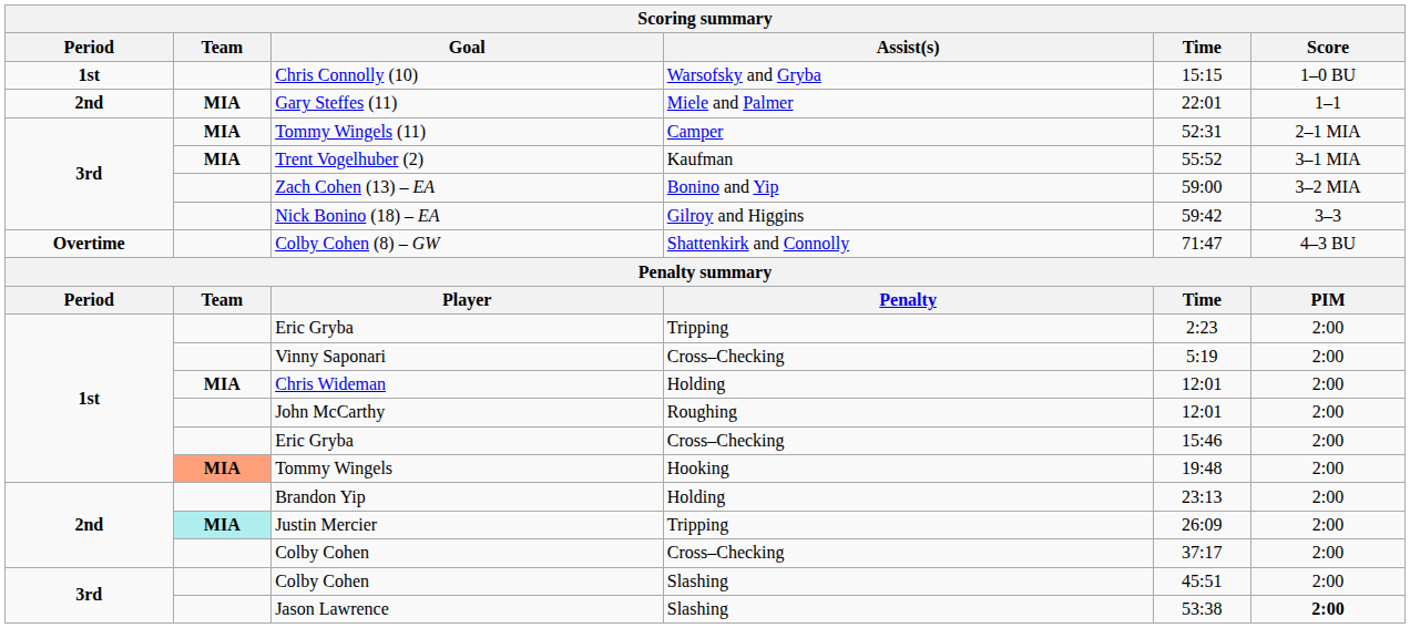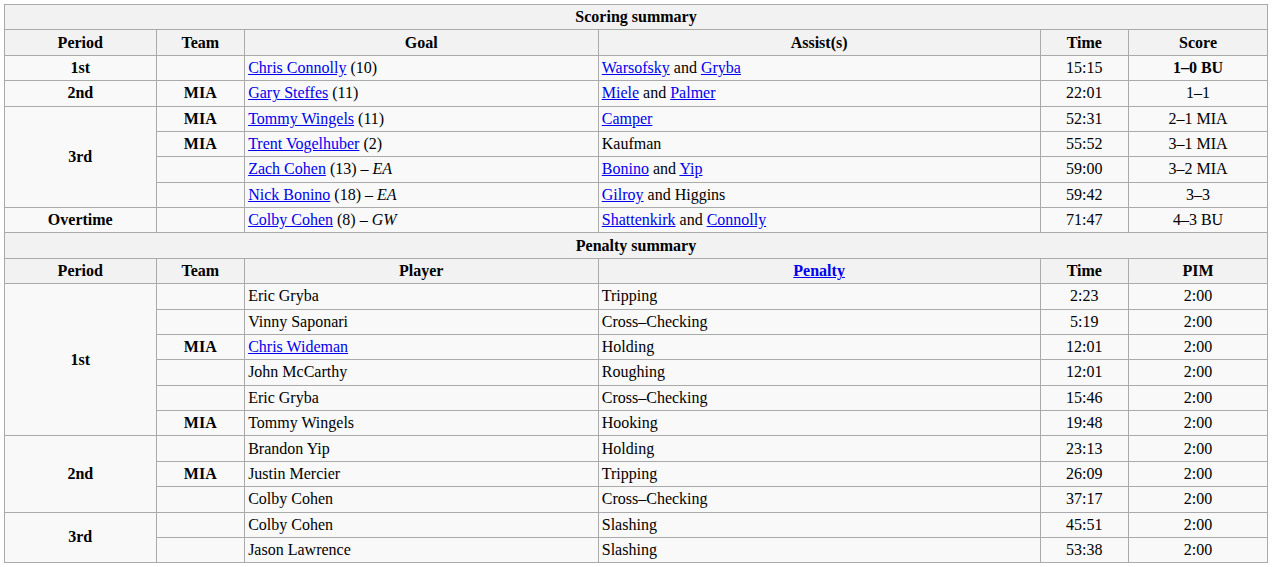Chris Connolly (10) | Score: normal -> bold
Tommy Wingels | Team: lightsalmon background -> no background
Justin Mercier | Team: paleturquoise background -> no background
Jason Lawrence | Score: bold -> normal
